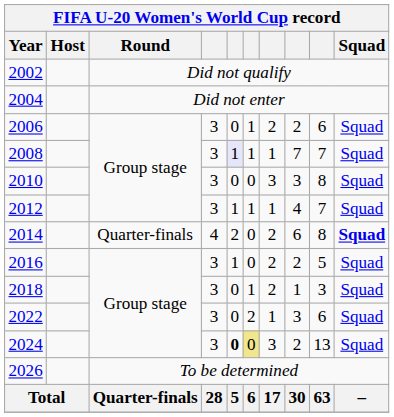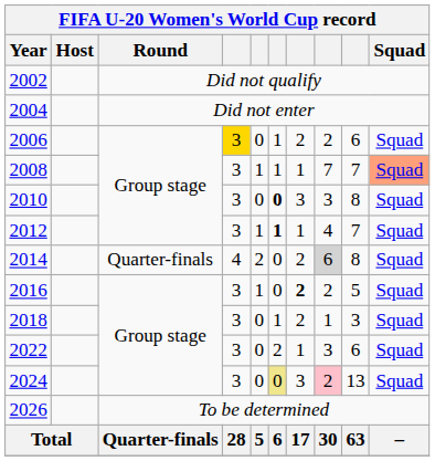2006 | column 4: no background -> gold background
2008 | column 5: lavender background -> no background
2008 | Squad: no background -> lightsalmon background
2010 | column 6: normal -> bold
2012 | column 6: normal -> bold
2014 | column 8: no background -> lightgrey background
2014 | Squad: bold -> normal
2016 | column 7: normal -> bold
2024 | column 5: bold -> normal
2024 | column 8: no background -> pink background
